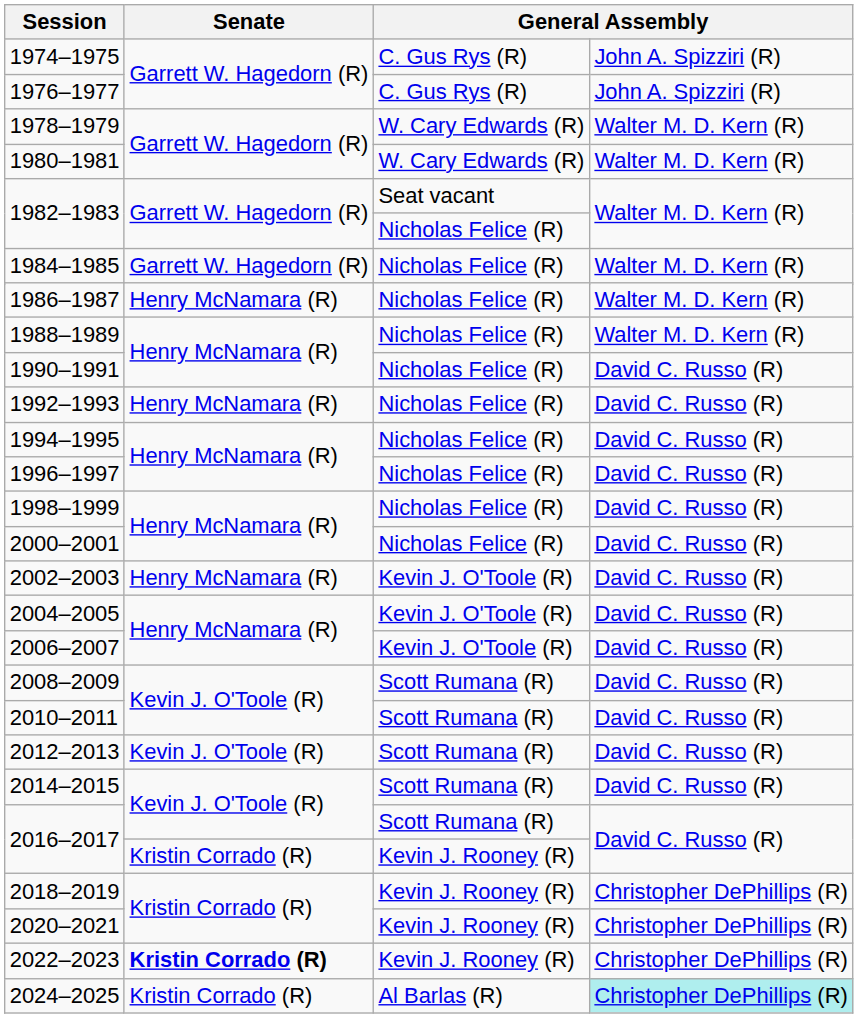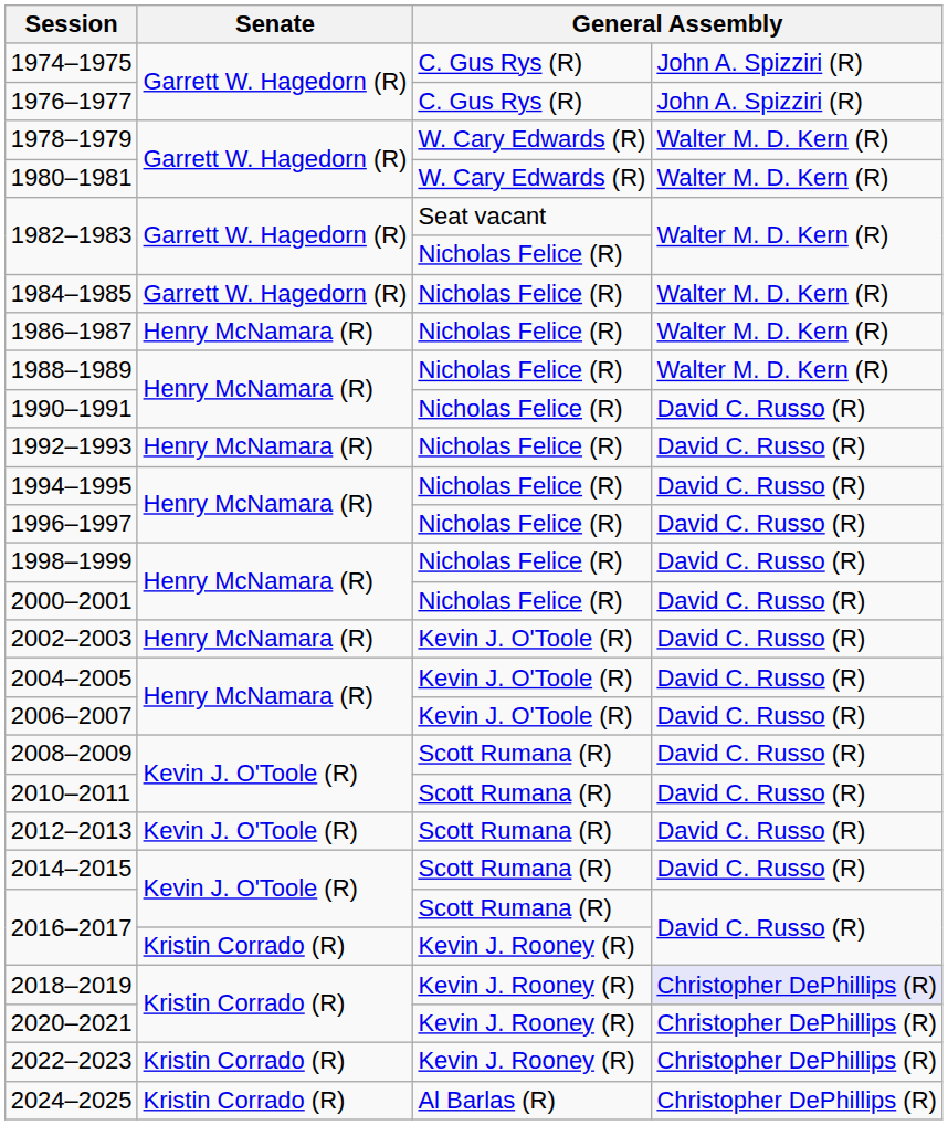2018–2019 | column 4: no background -> lavender background
2022–2023 | Senate: bold -> normal
2024–2025 | column 4: paleturquoise background -> no background
